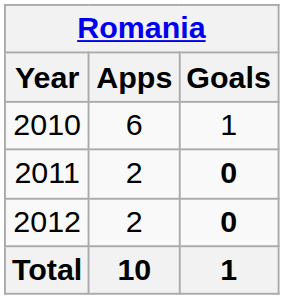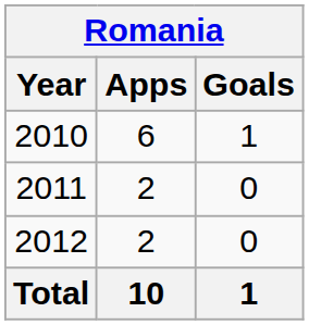2011 | Goals: bold -> normal
2012 | Goals: bold -> normal
